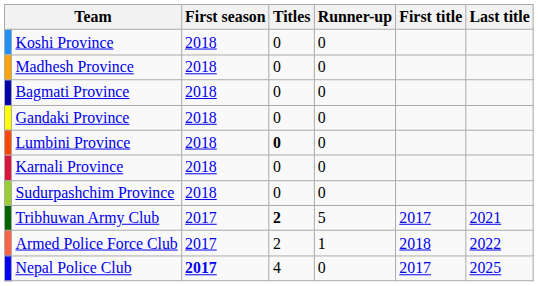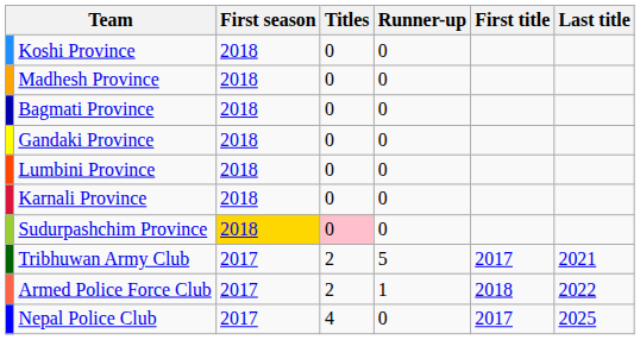Lumbini Province | Titles: bold -> normal
Sudurpashchim Province | First season: no background -> gold background
Sudurpashchim Province | Titles: no background -> pink background
Tribhuwan Army Club | Titles: bold -> normal
Nepal Police Club | First season: bold -> normal
